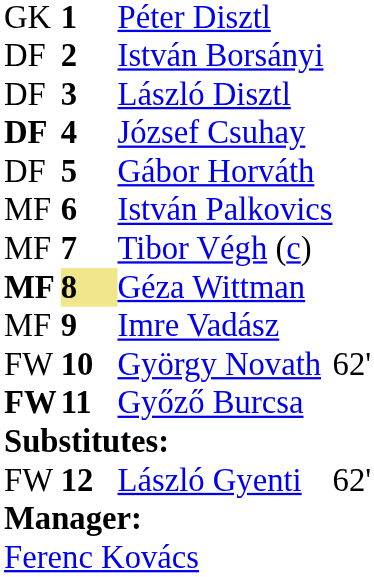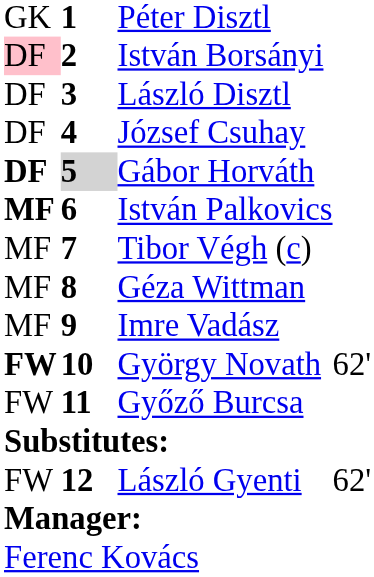István Borsányi | column 1: no background -> pink background
József Csuhay | column 1: bold -> normal
Gábor Horváth | column 1: normal -> bold
Gábor Horváth | column 2: no background -> lightgrey background
István Palkovics | column 1: normal -> bold
Géza Wittman | column 1: bold -> normal
Géza Wittman | column 2: khaki background -> no background
György Novath | column 1: normal -> bold
Győző Burcsa | column 1: bold -> normal
